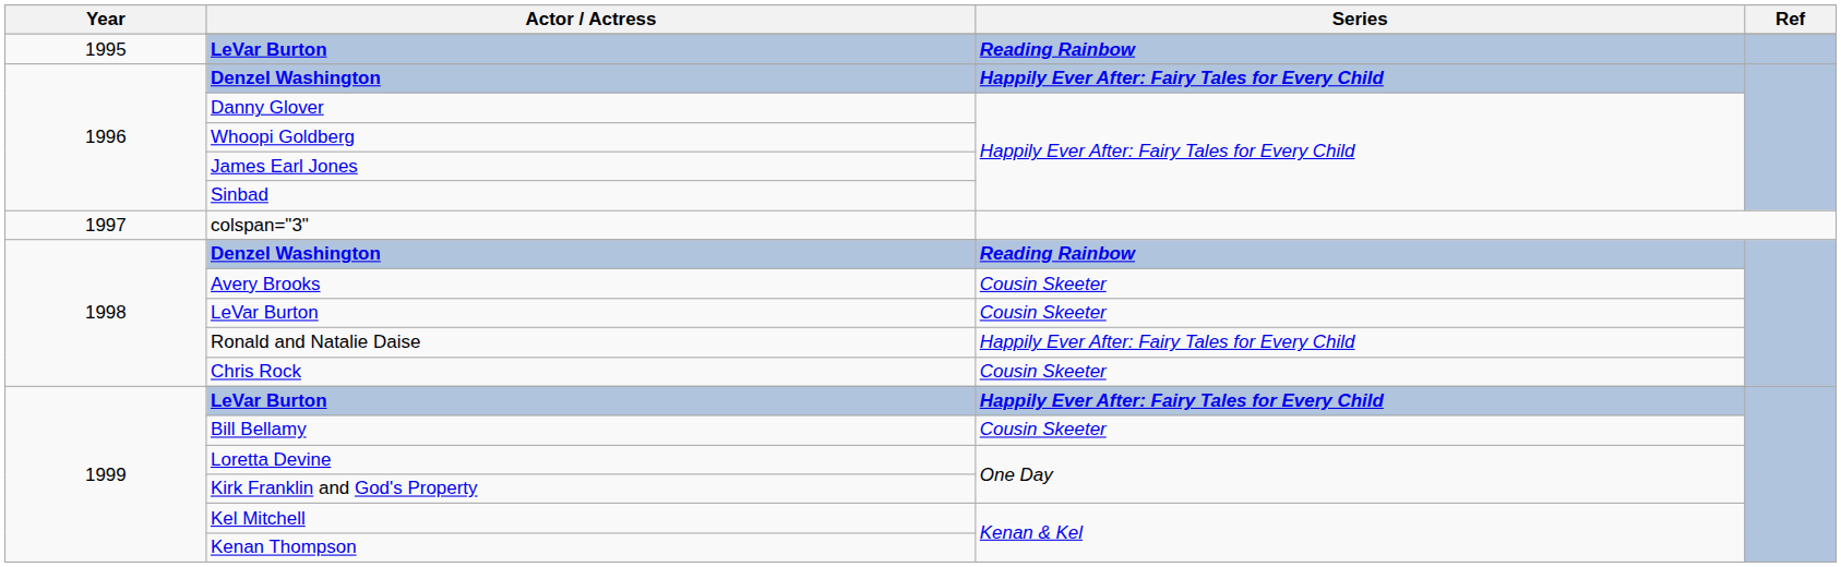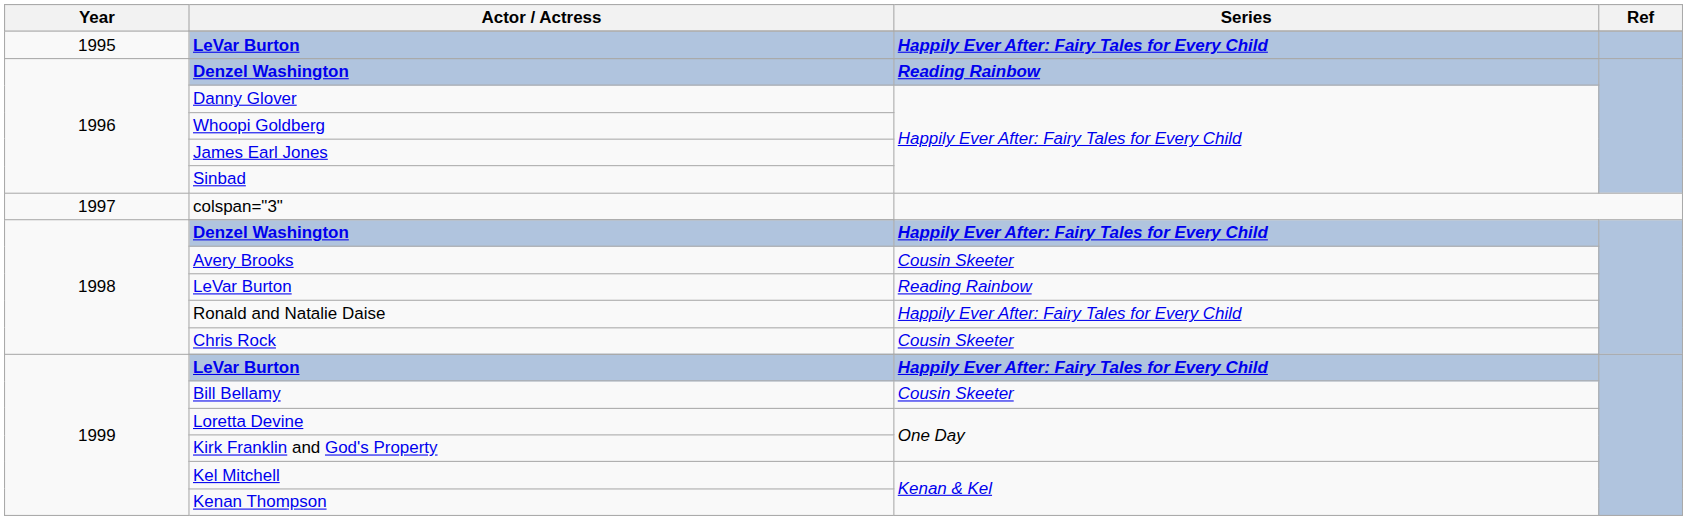1995 / LeVar Burton | Series: Reading Rainbow -> Happily Ever After: Fairy Tales for Every Child
1996 / Denzel Washington | Series: Happily Ever After: Fairy Tales for Every Child -> Reading Rainbow
1998 / Denzel Washington | Series: Reading Rainbow -> Happily Ever After: Fairy Tales for Every Child
1998 / LeVar Burton | Series: Cousin Skeeter -> Reading Rainbow
